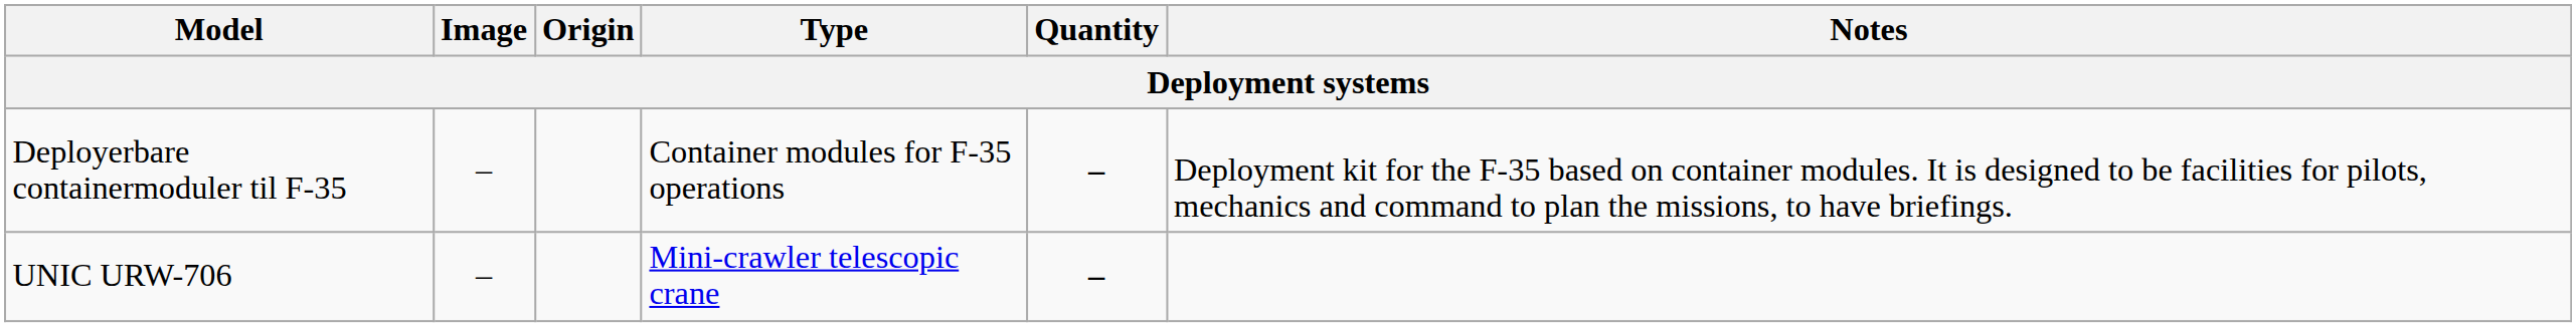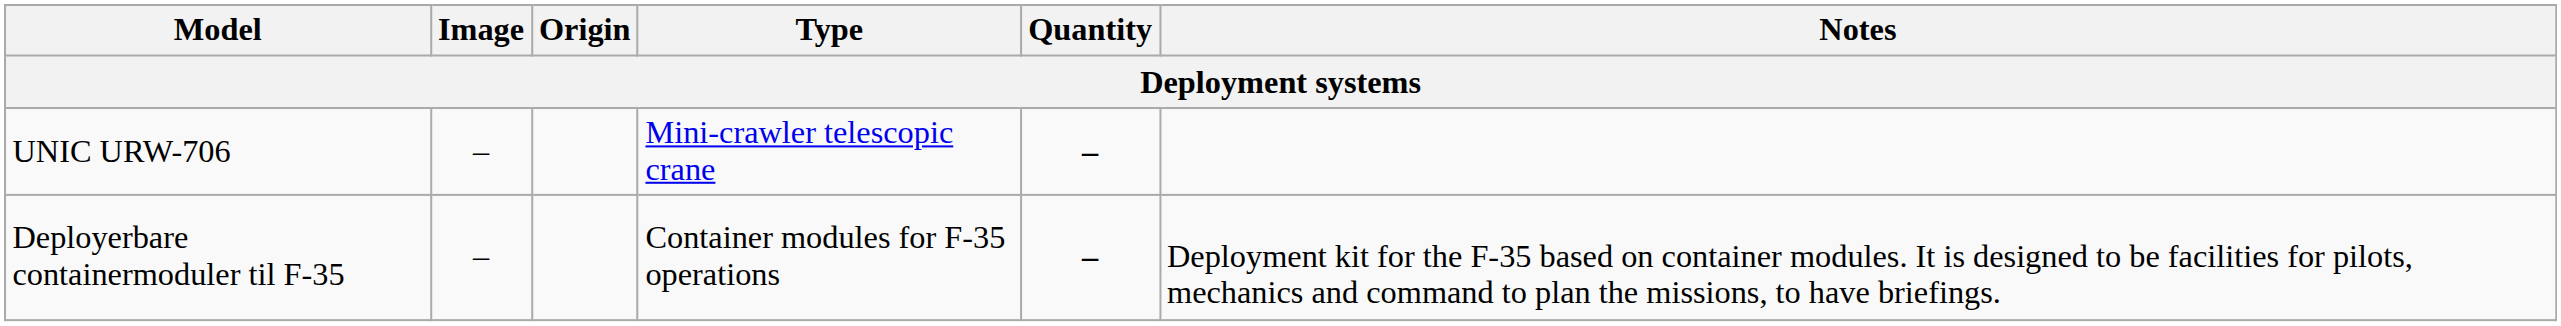rows swapped: Deployerbare containermoduler til F-35 <-> UNIC URW-706
